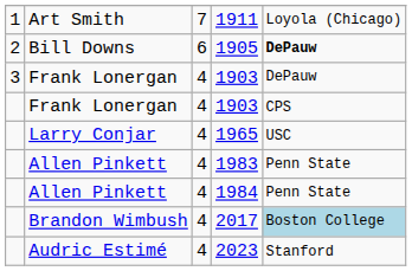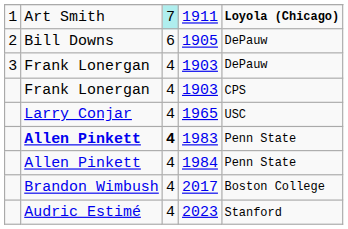1911 | column 3: no background -> paleturquoise background
1911 | column 5: normal -> bold
1905 | column 5: bold -> normal
1983 | column 2: normal -> bold
1983 | column 3: normal -> bold
2017 | column 5: lightblue background -> no background
